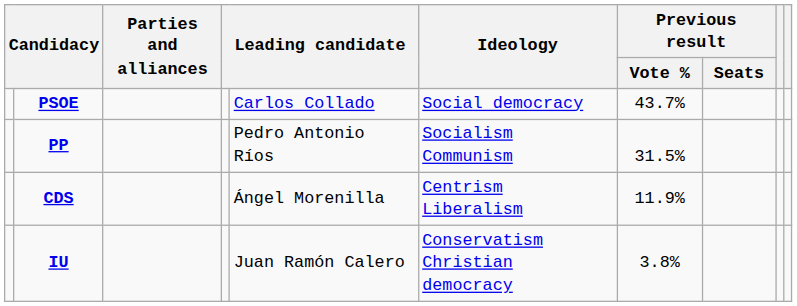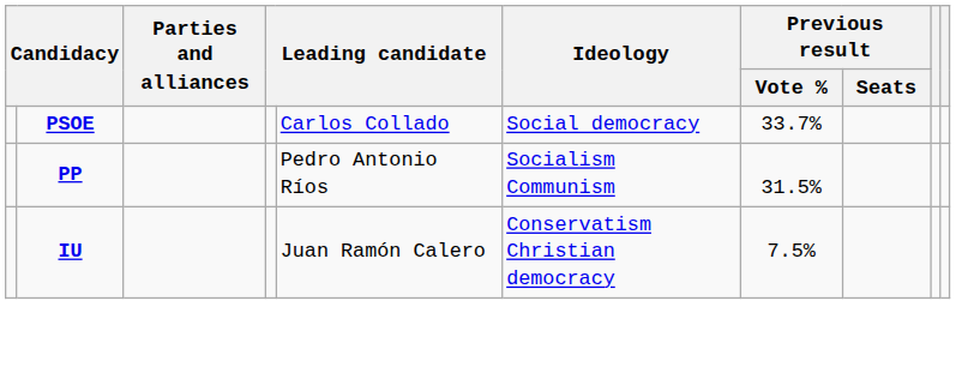PSOE | Previous result / Vote %: 43.7% -> 33.7%
- row: CDS | Ángel Morenilla | Centrism Liberalism | 11.9%
IU | Previous result / Vote %: 3.8% -> 7.5%
